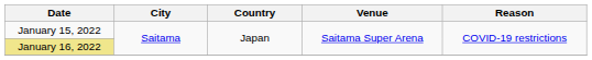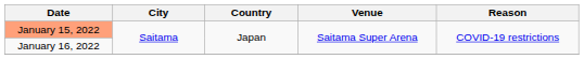January 15, 2022 | Date: no background -> lightsalmon background
January 16, 2022 | Date: khaki background -> no background
